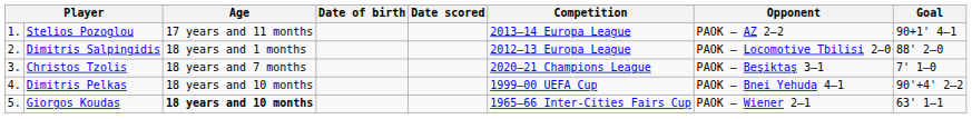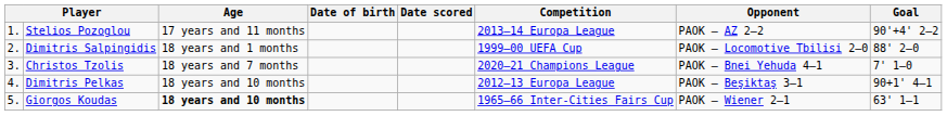Stelios Pozoglou | Goal: 90+1' 4–1 -> 90'+4' 2–2
Dimitris Salpingidis | Competition: 2012–13 Europa League -> 1999–00 UEFA Cup
Christos Tzolis | Opponent: PAOK – Beşiktaş 3–1 -> PAOK – Bnei Yehuda 4–1
Dimitris Pelkas | Competition: 1999–00 UEFA Cup -> 2012–13 Europa League
Dimitris Pelkas | Opponent: PAOK – Bnei Yehuda 4–1 -> PAOK – Beşiktaş 3–1
Dimitris Pelkas | Goal: 90'+4' 2–2 -> 90+1' 4–1
